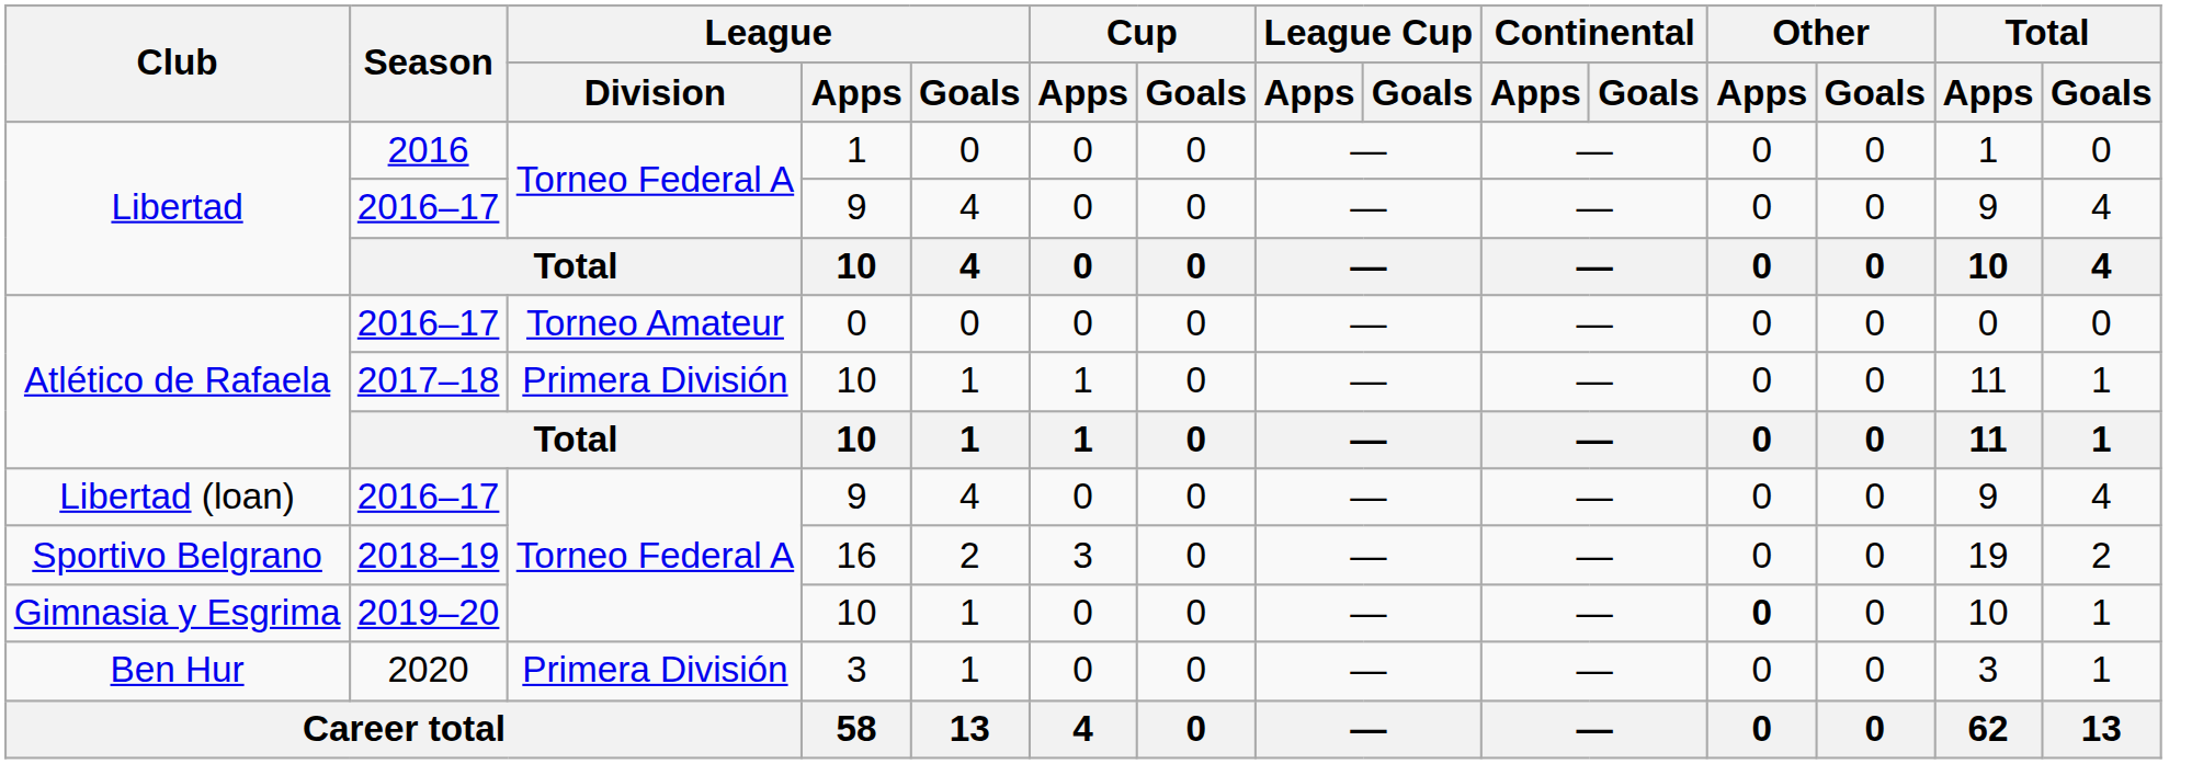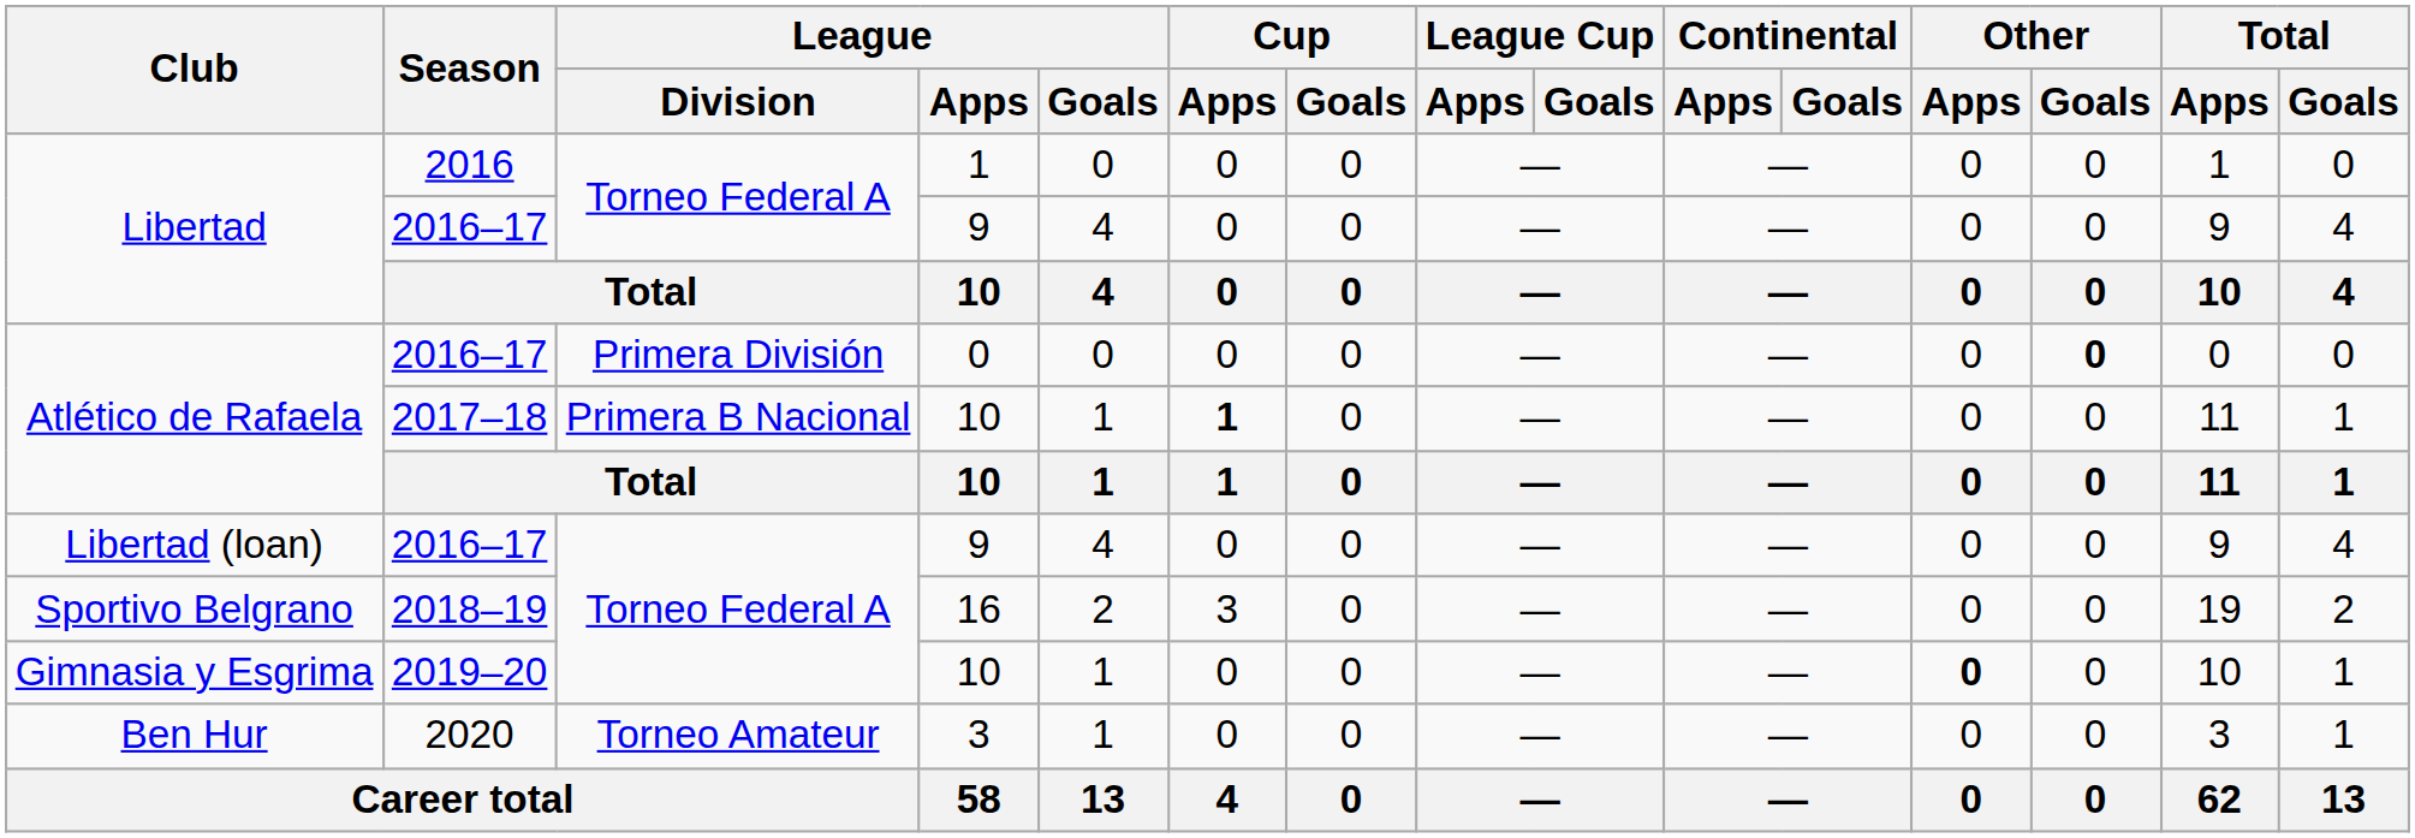Atlético de Rafaela / 2016–17 | League / Division: Torneo Amateur -> Primera División
Atlético de Rafaela / 2016–17 | Other / Goals: normal -> bold
Atlético de Rafaela / 2017–18 | League / Division: Primera División -> Primera B Nacional
Atlético de Rafaela / 2017–18 | Cup / Apps: normal -> bold
Ben Hur | League / Division: Primera División -> Torneo Amateur
